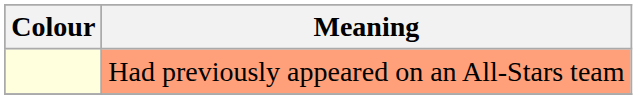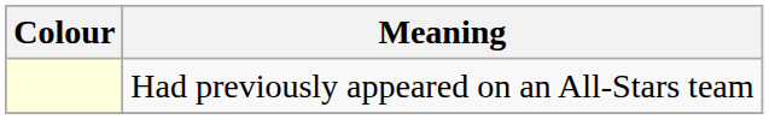row 2 | Meaning: lightsalmon background -> no background
